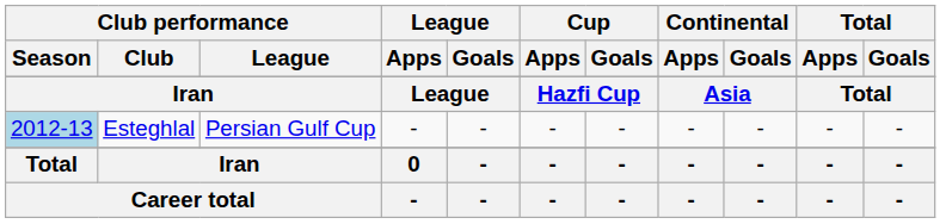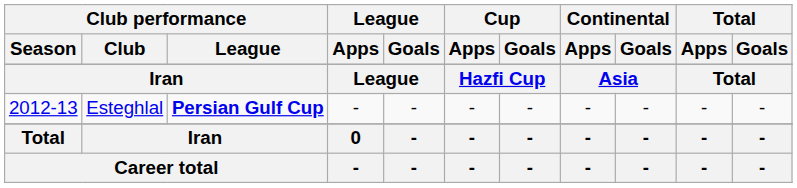Esteghlal | Club performance / Season: lightblue background -> no background
Esteghlal | Club performance / League: normal -> bold
